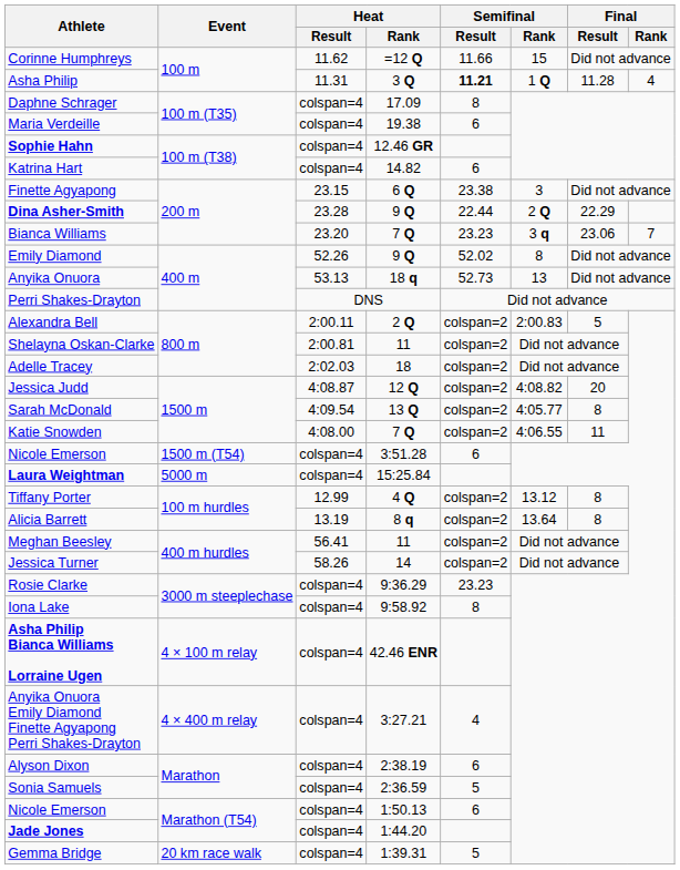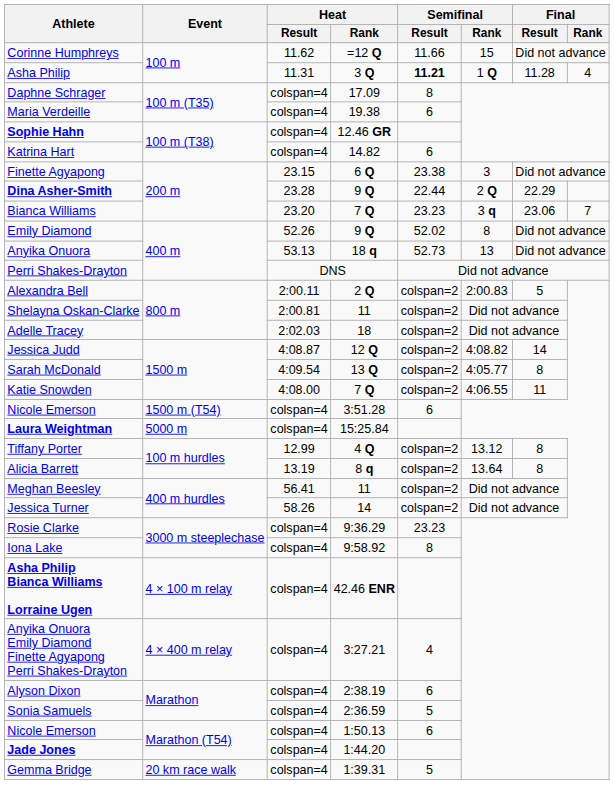Jessica Judd | Final / Result: 20 -> 14
